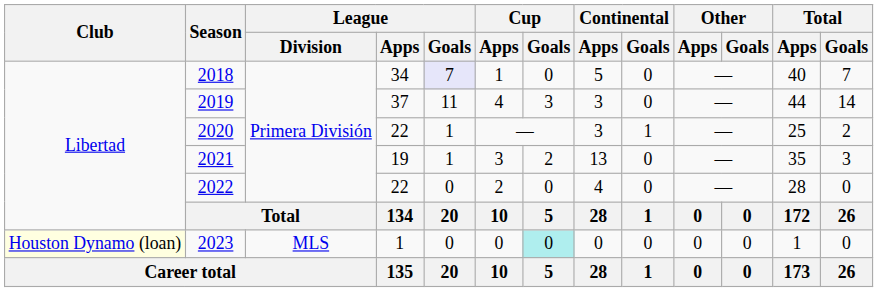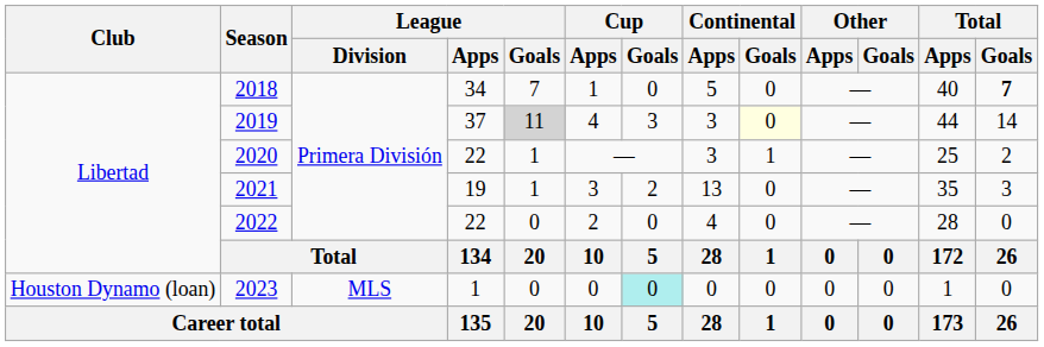2018 | League / Goals: lavender background -> no background
2018 | Total / Goals: normal -> bold
2019 | League / Goals: no background -> lightgrey background
2019 | Continental / Goals: no background -> lightyellow background
2023 | Club: lightyellow background -> no background
